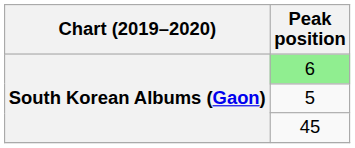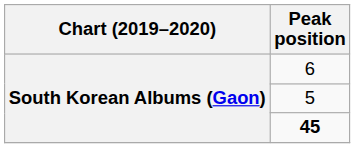6 | Peak position: lightgreen background -> no background
45 | Peak position: normal -> bold
